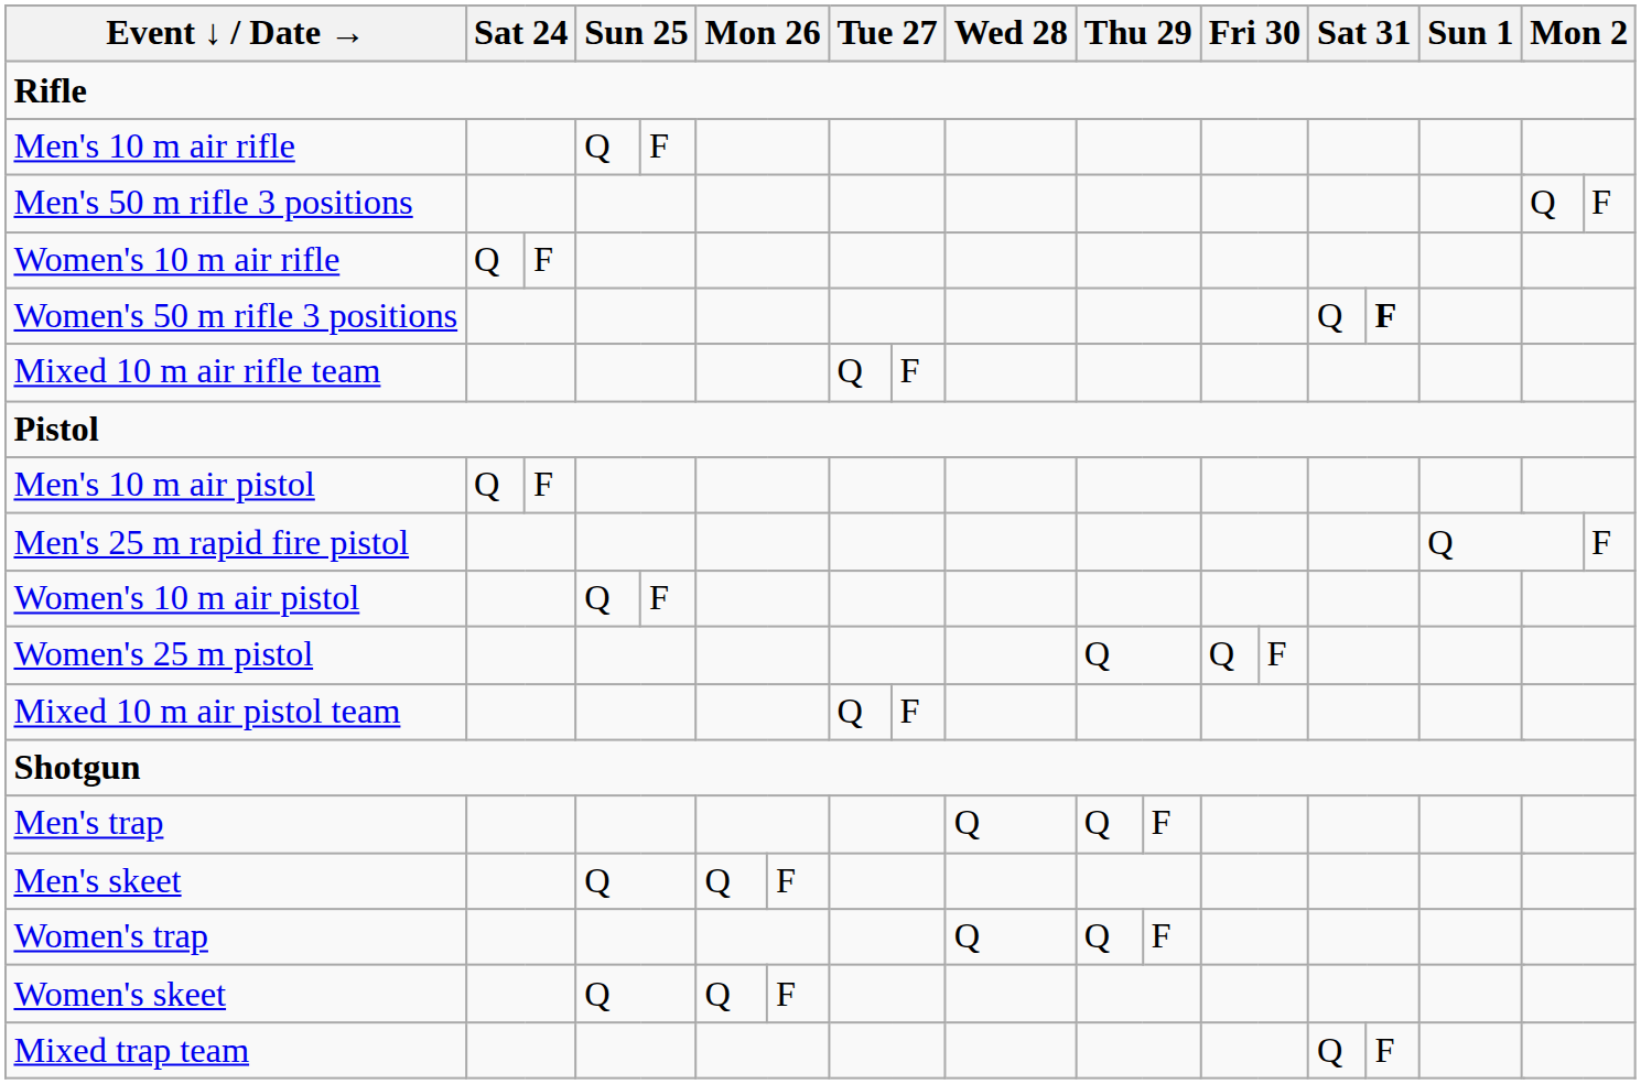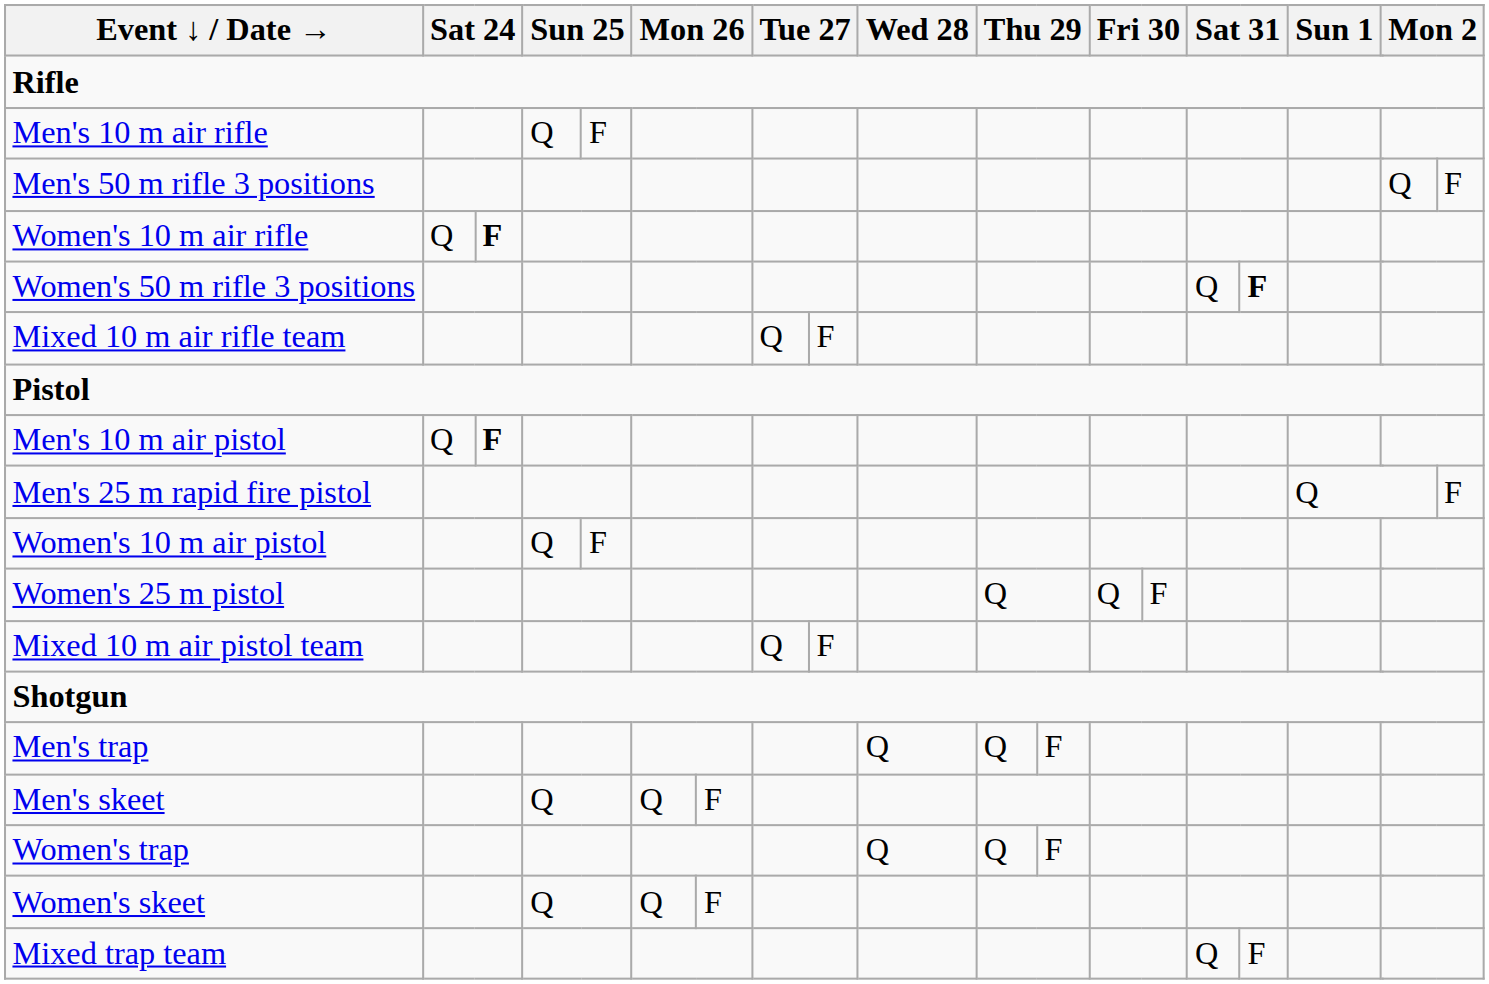Women's 10 m air rifle | column 3: normal -> bold
Men's 10 m air pistol | column 3: normal -> bold
